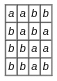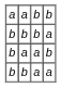row 2 | column 2: a -> b
row 3 | column 2: b -> a
row 3 | column 4: a -> b
row 4 | column 4: b -> a
